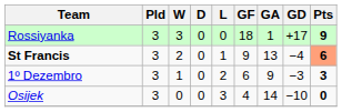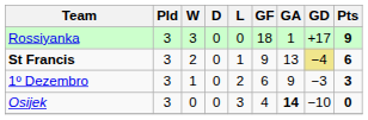St Francis | GD: no background -> khaki background
St Francis | Pts: lightsalmon background -> no background
Osijek | GA: normal -> bold
